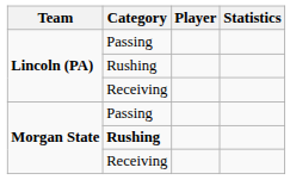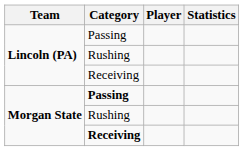Morgan State / Passing | Category: normal -> bold
Morgan State / Rushing | Category: bold -> normal
Morgan State / Receiving | Category: normal -> bold
